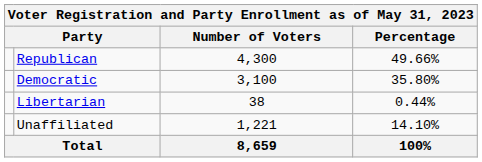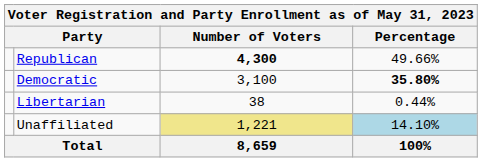Republican | Number of Voters: normal -> bold
Democratic | Percentage: normal -> bold
Unaffiliated | Number of Voters: no background -> khaki background
Unaffiliated | Percentage: no background -> lightblue background
